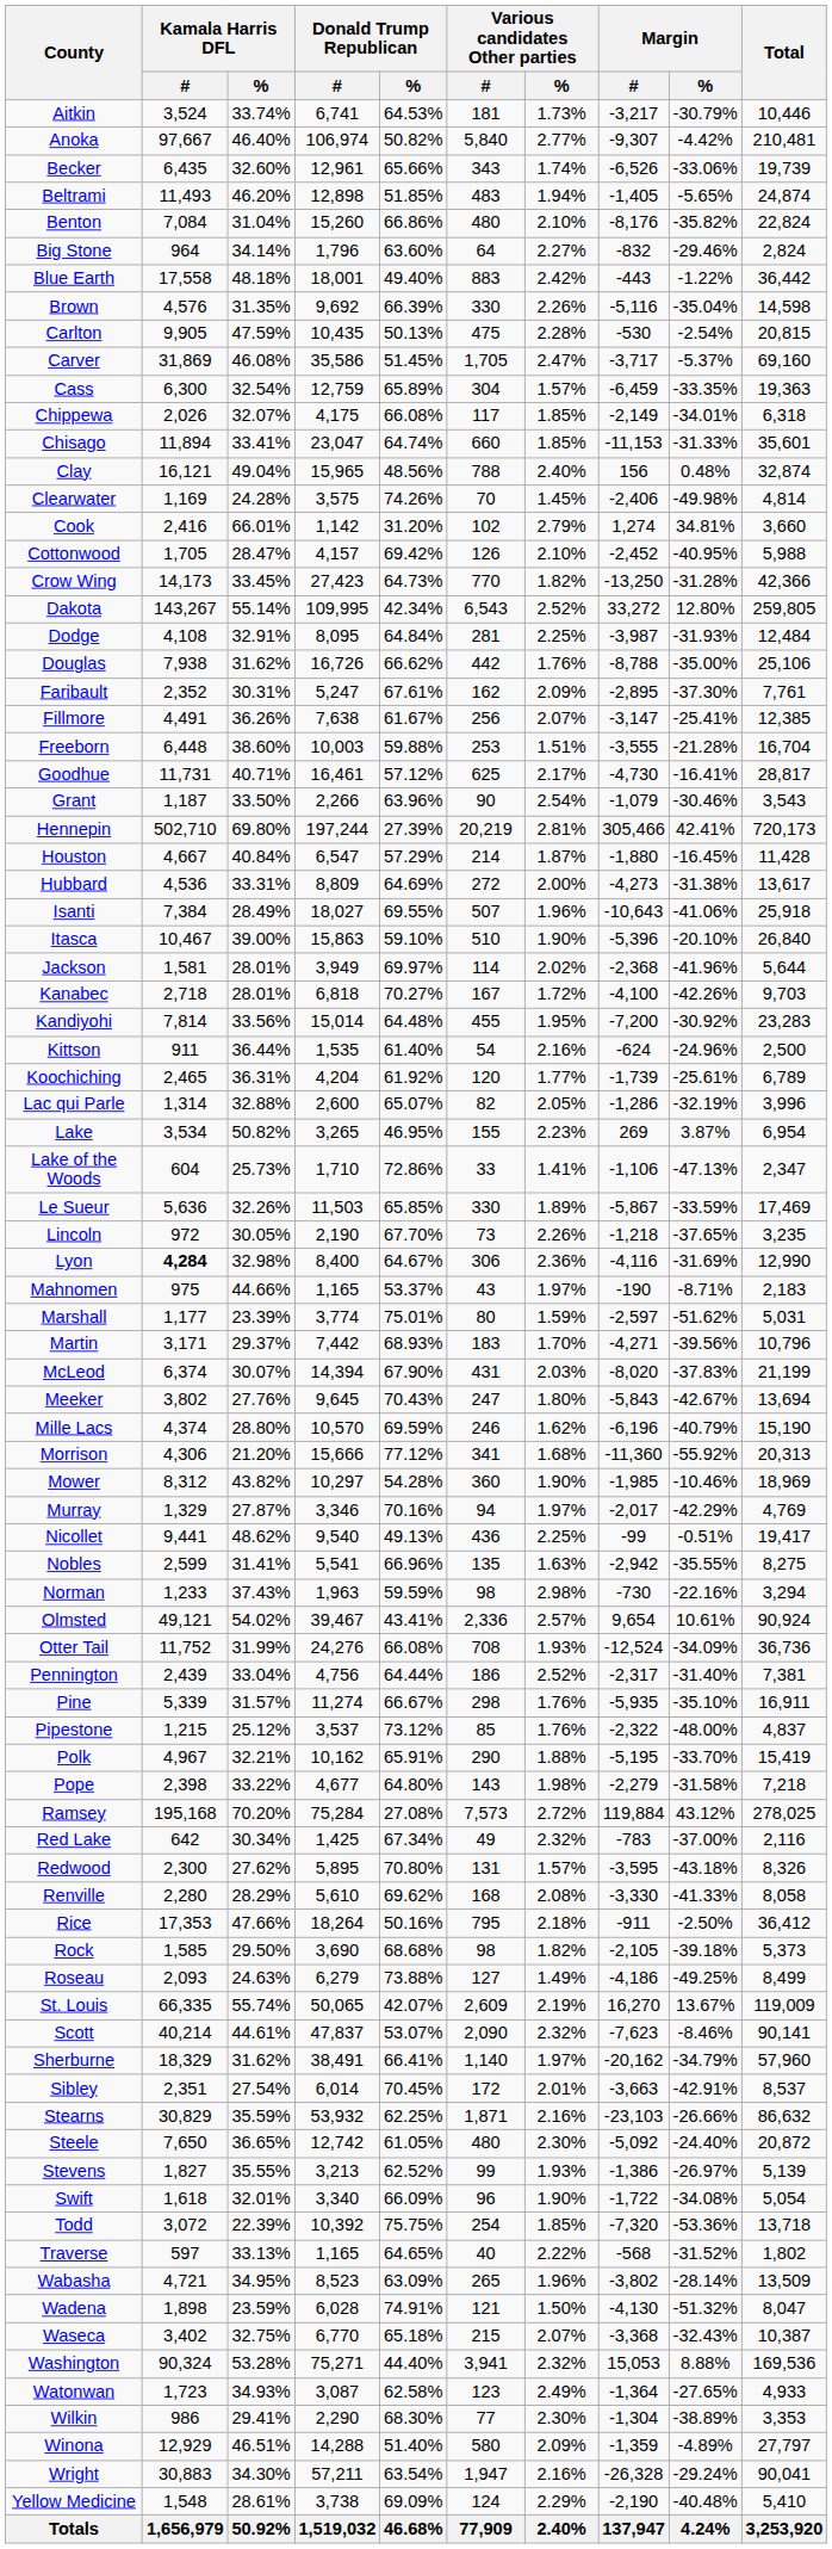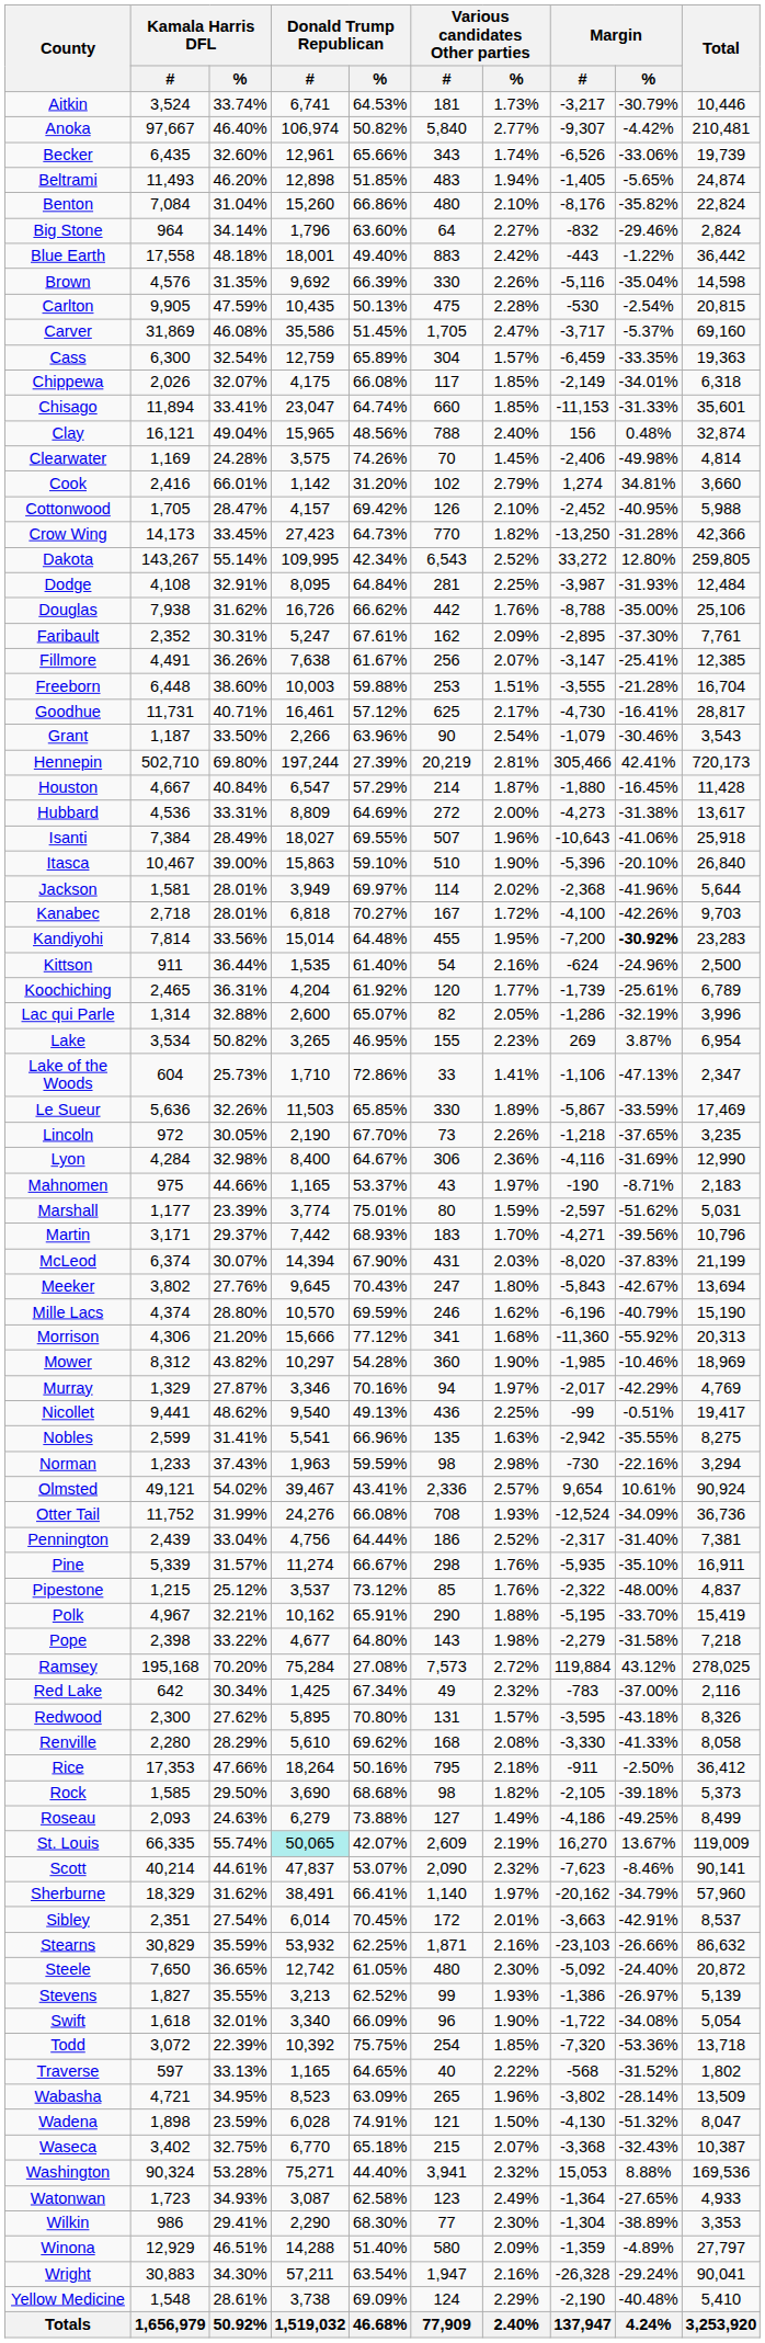Kandiyohi | Margin / %: normal -> bold
Lyon | Kamala Harris DFL / #: bold -> normal
St. Louis | Donald Trump Republican / #: no background -> paleturquoise background
